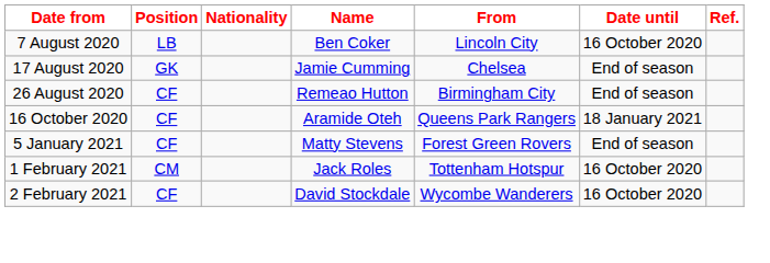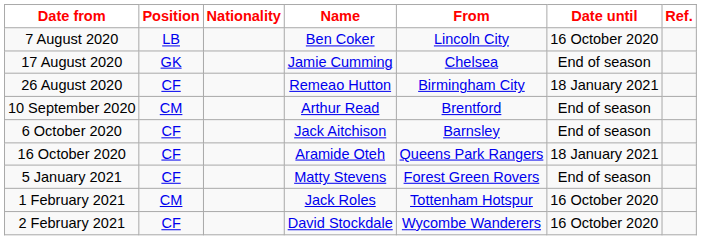26 August 2020 | Date until: End of season -> 18 January 2021
+ row: 10 September 2020 | CM | Arthur Read | Brentford | End of season
+ row: 6 October 2020 | CF | Jack Aitchison | Barnsley | End of season
